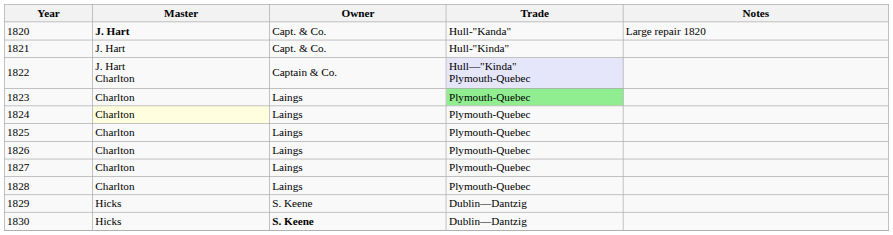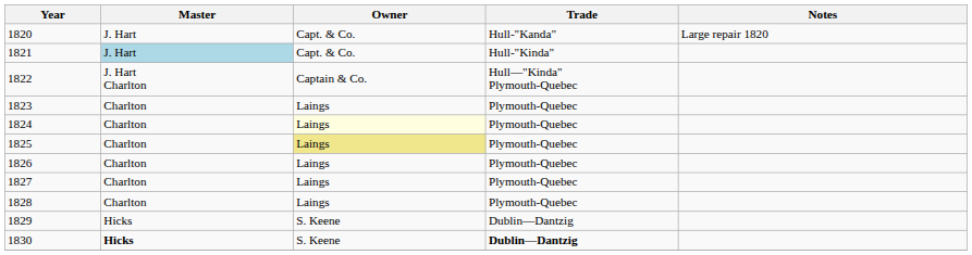1820 | Master: bold -> normal
1821 | Master: no background -> lightblue background
1822 | Trade: lavender background -> no background
1823 | Trade: lightgreen background -> no background
1824 | Master: lightyellow background -> no background
1824 | Owner: no background -> lightyellow background
1825 | Owner: no background -> khaki background
1830 | Master: normal -> bold
1830 | Owner: bold -> normal
1830 | Trade: normal -> bold
